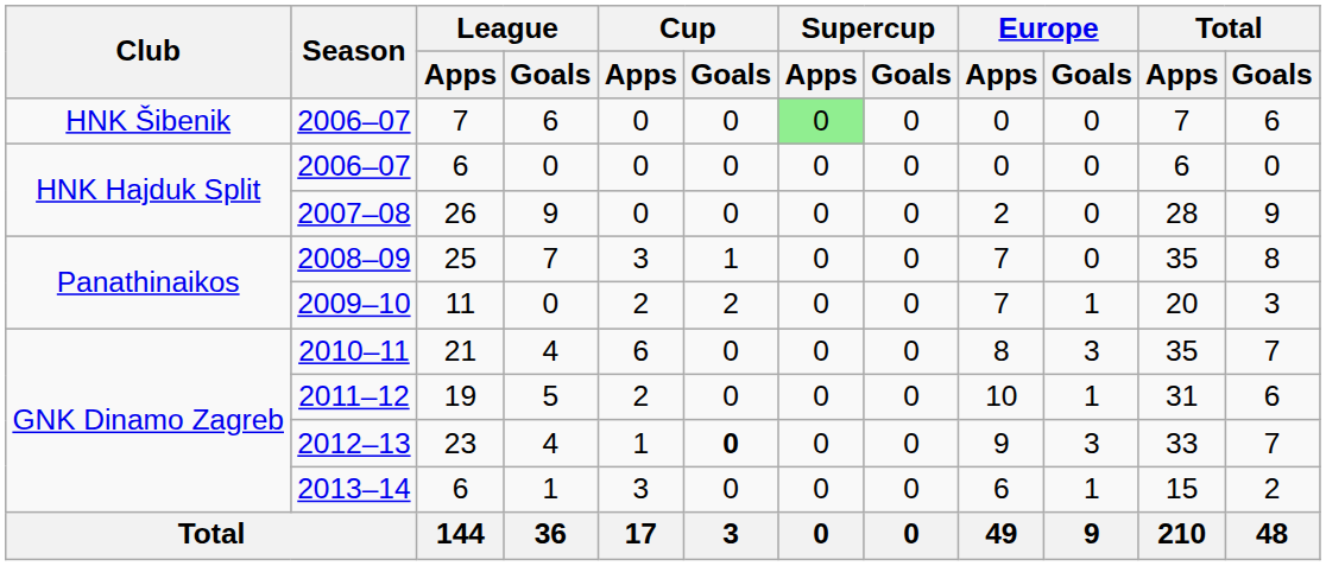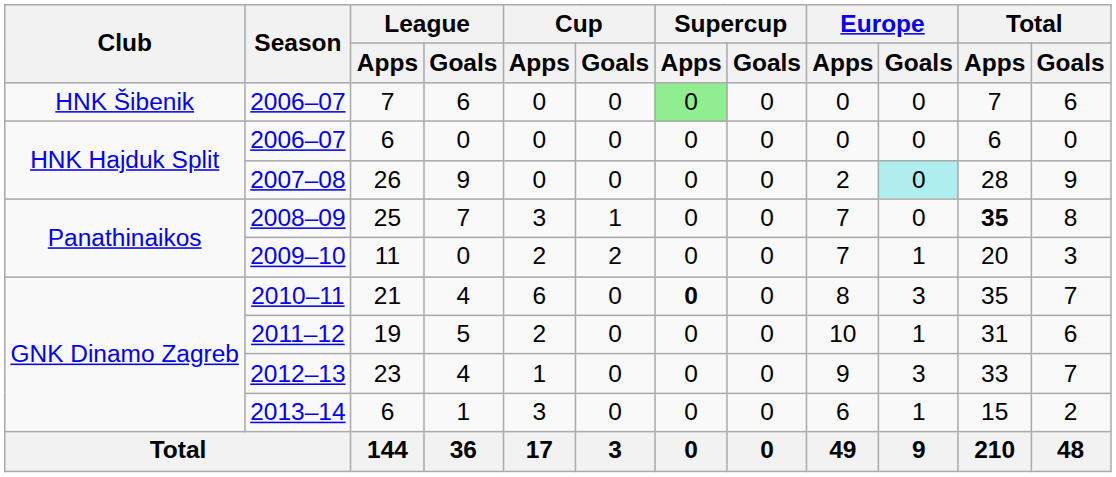2007–08 | Europe / Goals: no background -> paleturquoise background
2008–09 | Total / Apps: normal -> bold
2010–11 | Supercup / Apps: normal -> bold
2012–13 | Cup / Goals: bold -> normal
